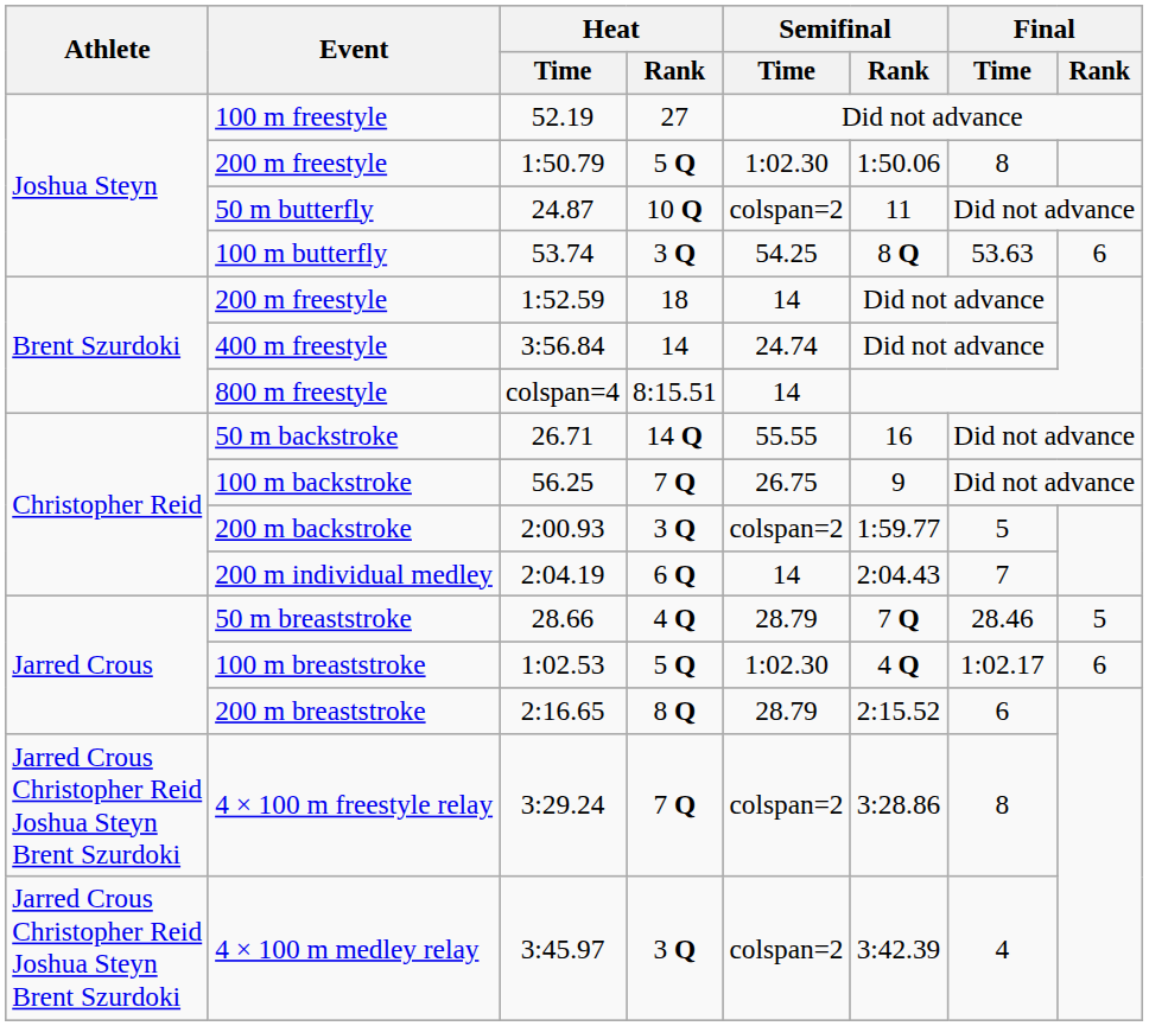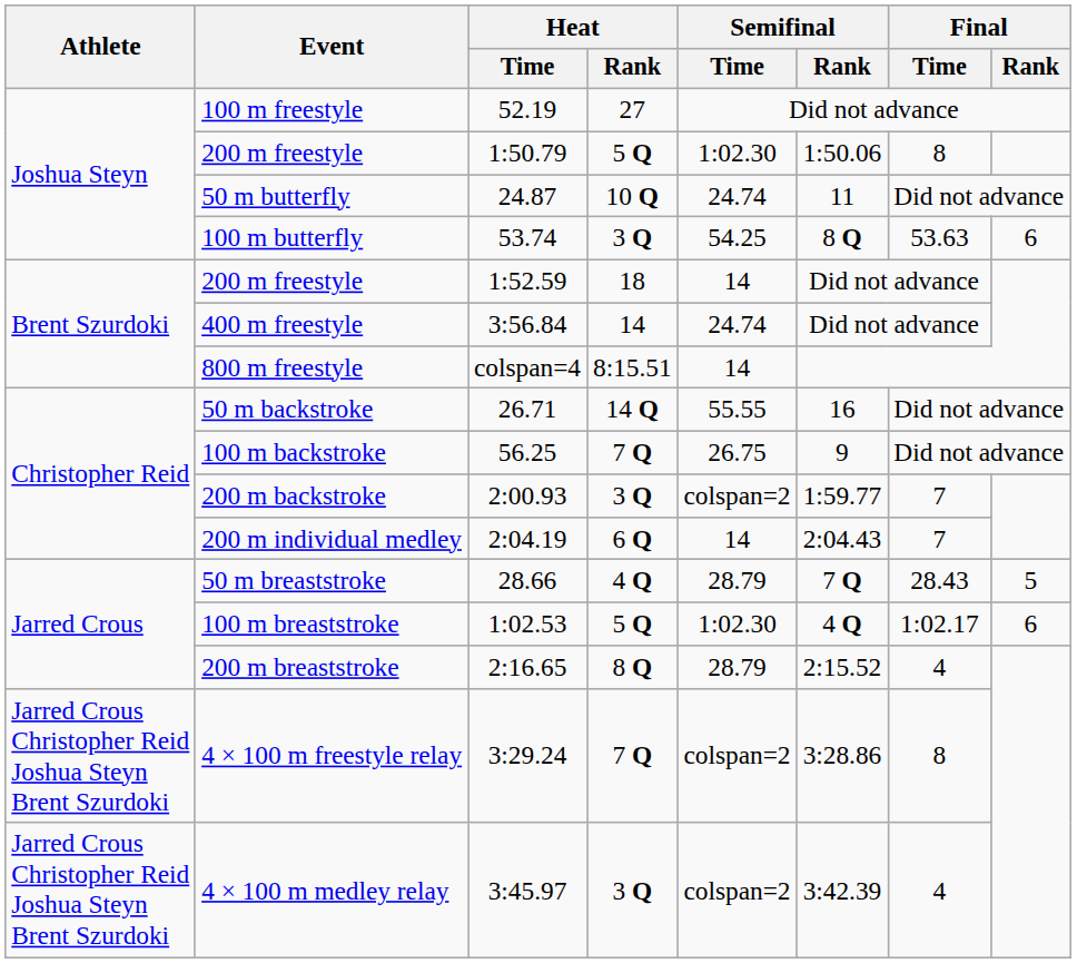50 m butterfly | Semifinal / Time: colspan=2 -> 24.74
200 m backstroke | Final / Time: 5 -> 7
50 m breaststroke | Final / Time: 28.46 -> 28.43
200 m breaststroke | Final / Time: 6 -> 4
